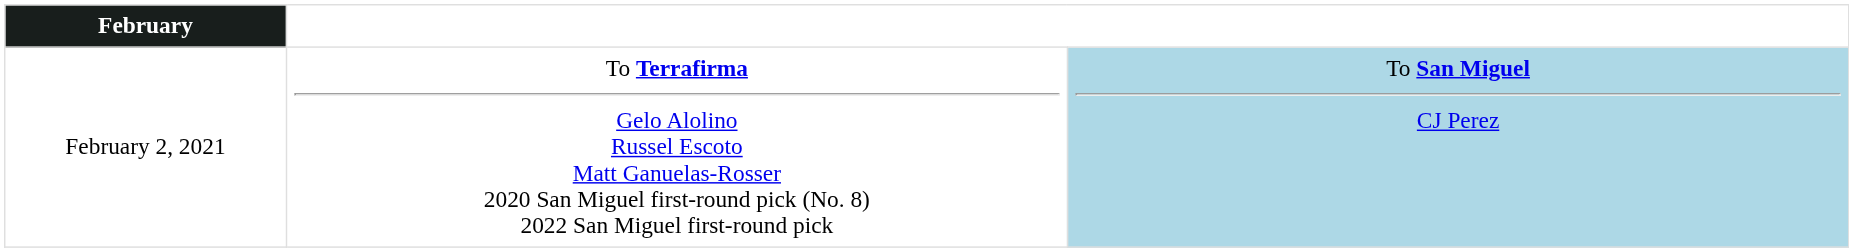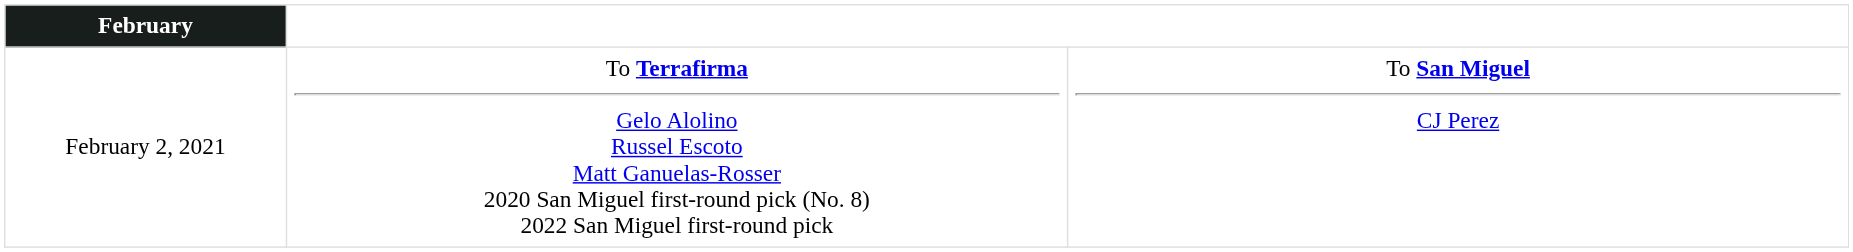February 2, 2021 | column 3: lightblue background -> no background
